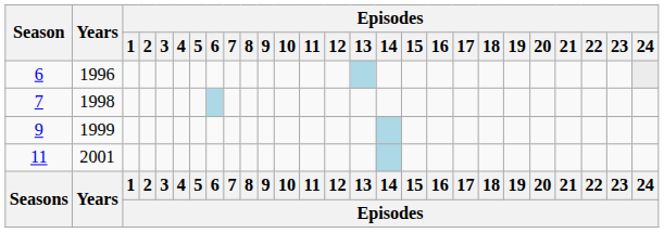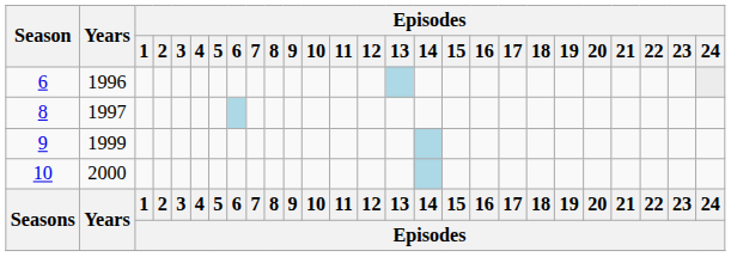row 4 | Season: 7 -> 8
row 4 | Years: 1998 -> 1997
row 6 | Season: 11 -> 10
row 6 | Years: 2001 -> 2000
